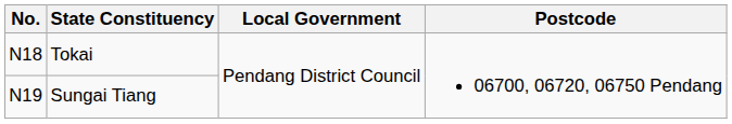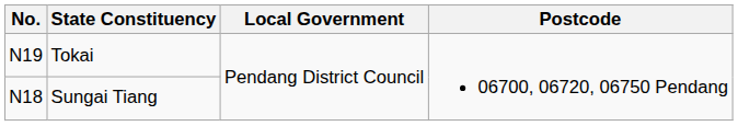Tokai | No.: N18 -> N19
Sungai Tiang | No.: N19 -> N18
